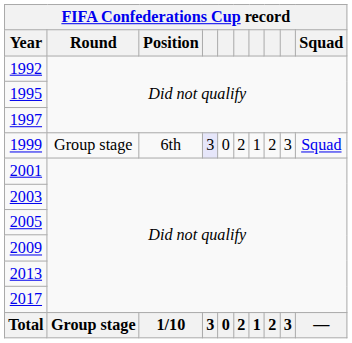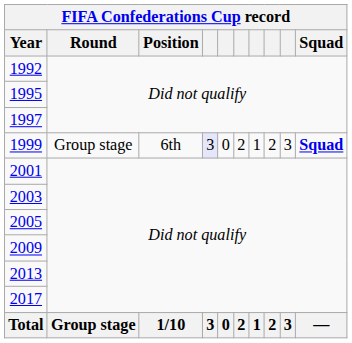1999 | Squad: normal -> bold
